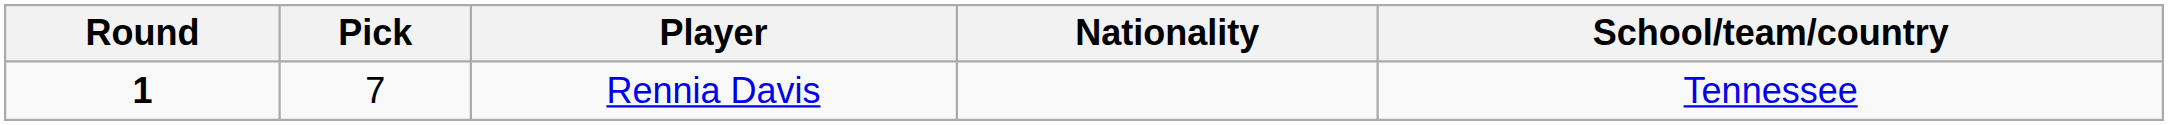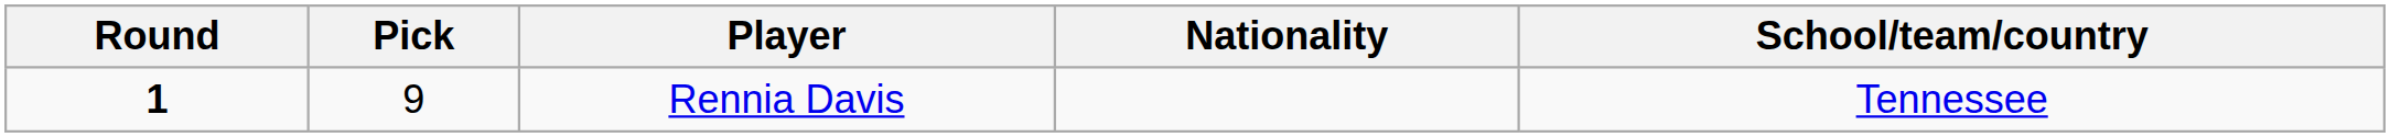Rennia Davis | Pick: 7 -> 9
